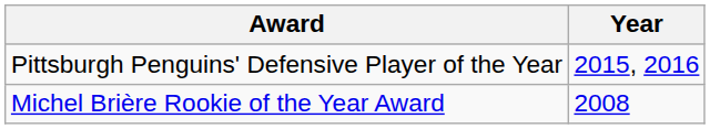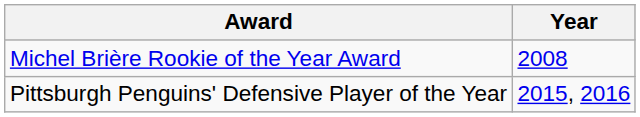rows swapped: Michel Brière Rookie of the Year Award <-> Pittsburgh Penguins' Defensive Player of the Year
